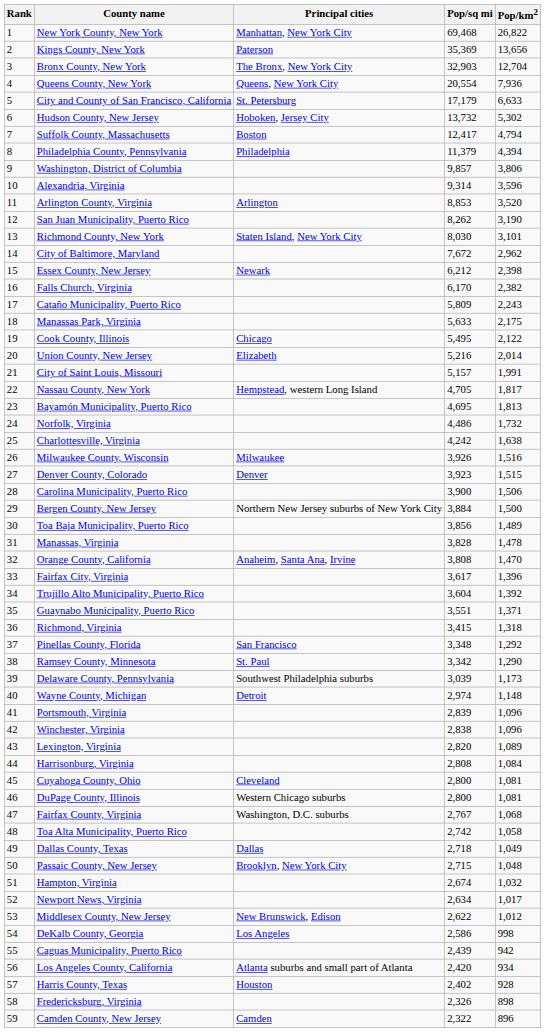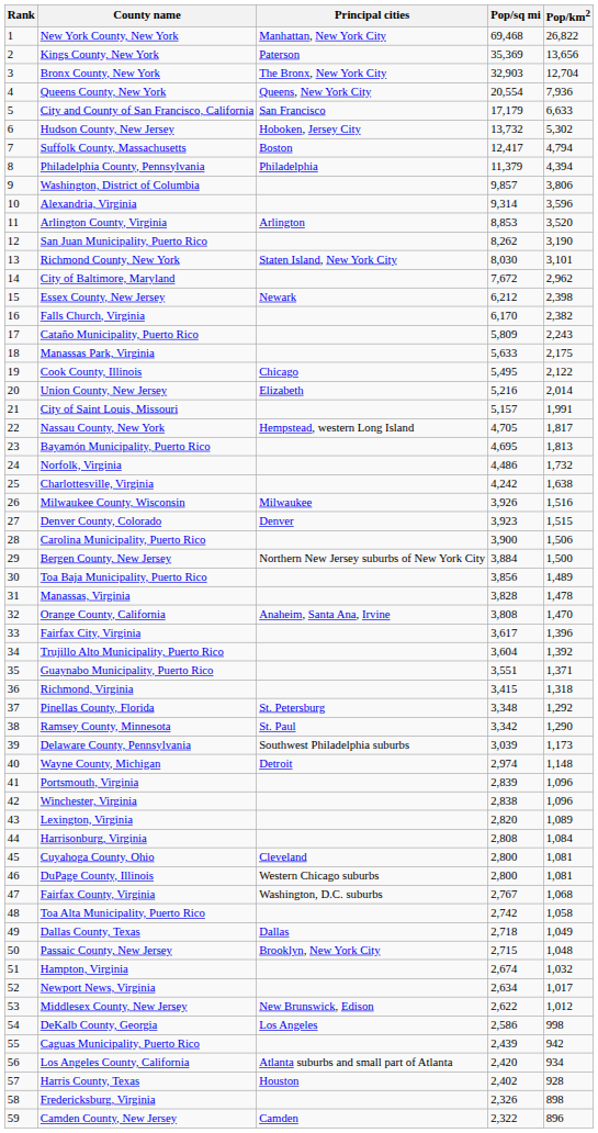City and County of San Francisco, California | Principal cities: St. Petersburg -> San Francisco
Pinellas County, Florida | Principal cities: San Francisco -> St. Petersburg
